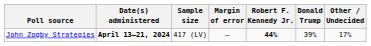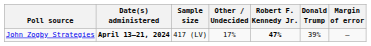columns swapped: Margin of error <-> Other / Undecided
John Zogby Strategies | Robert F. Kennedy Jr.: 44% -> 47%
